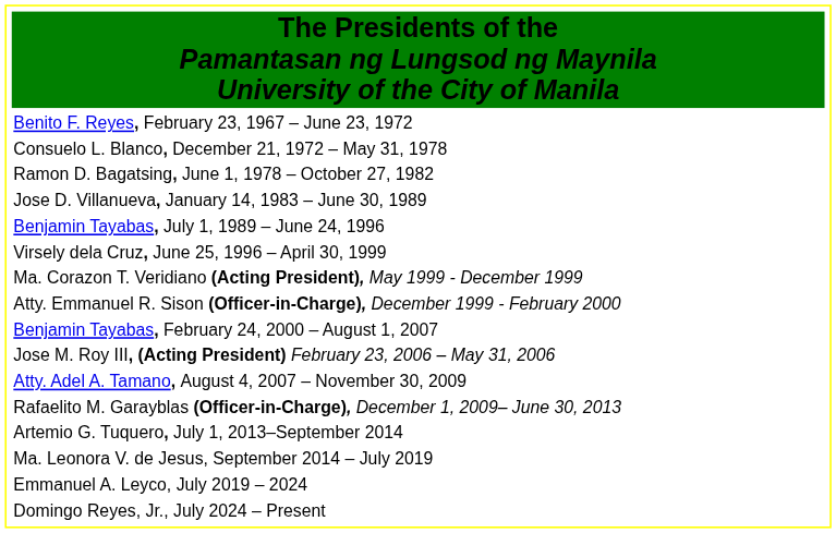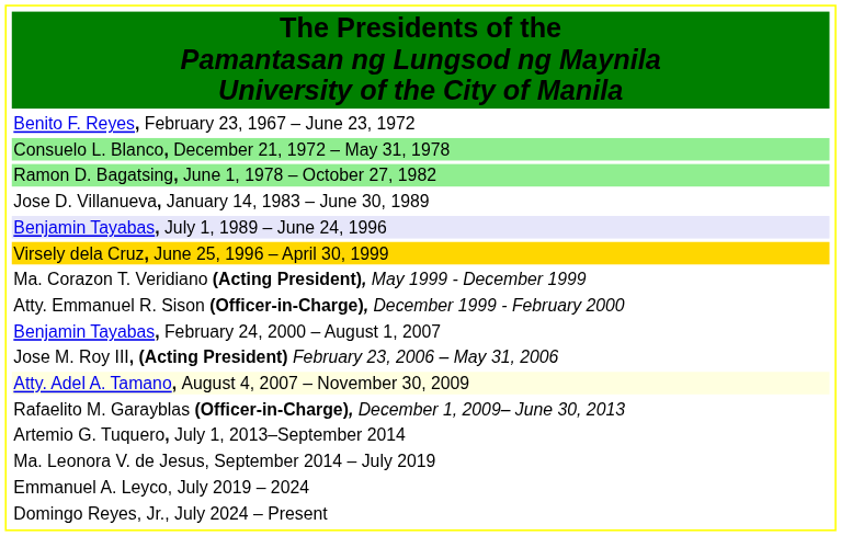row 3 | column 1: no background -> lightgreen background
row 4 | column 1: no background -> lightgreen background
row 6 | column 1: no background -> lavender background
row 7 | column 1: no background -> gold background
row 12 | column 1: no background -> lightyellow background
